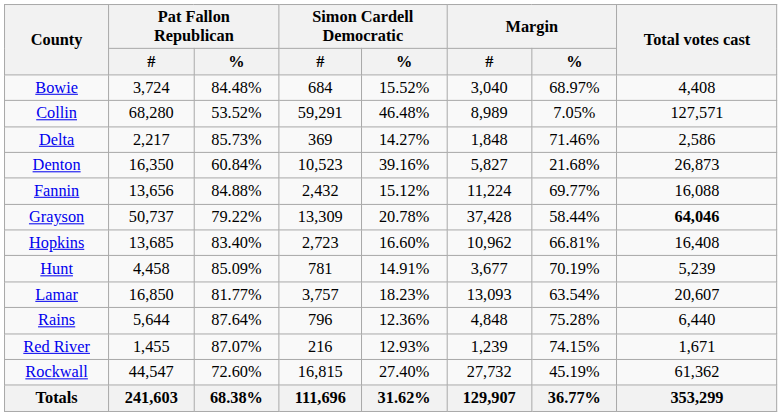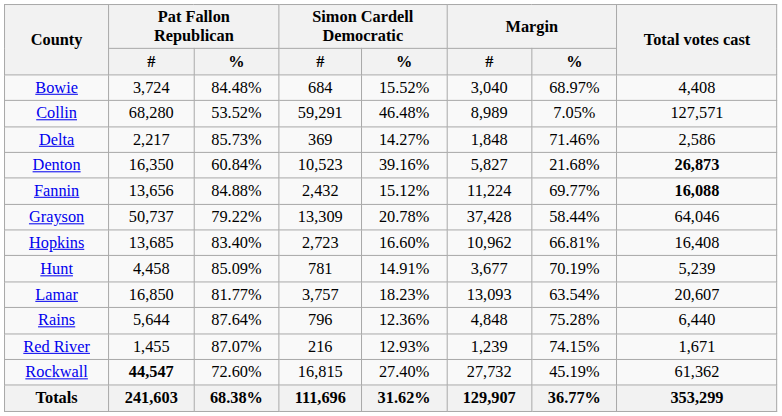Denton | Total votes cast: normal -> bold
Fannin | Total votes cast: normal -> bold
Grayson | Total votes cast: bold -> normal
Rockwall | Pat Fallon Republican / #: normal -> bold
